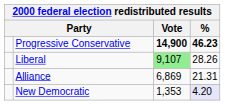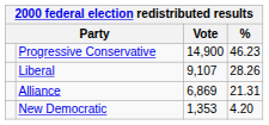Progressive Conservative | Vote: bold -> normal
Progressive Conservative | %: bold -> normal
Liberal | Vote: lightgreen background -> no background
New Democratic | %: lavender background -> no background
